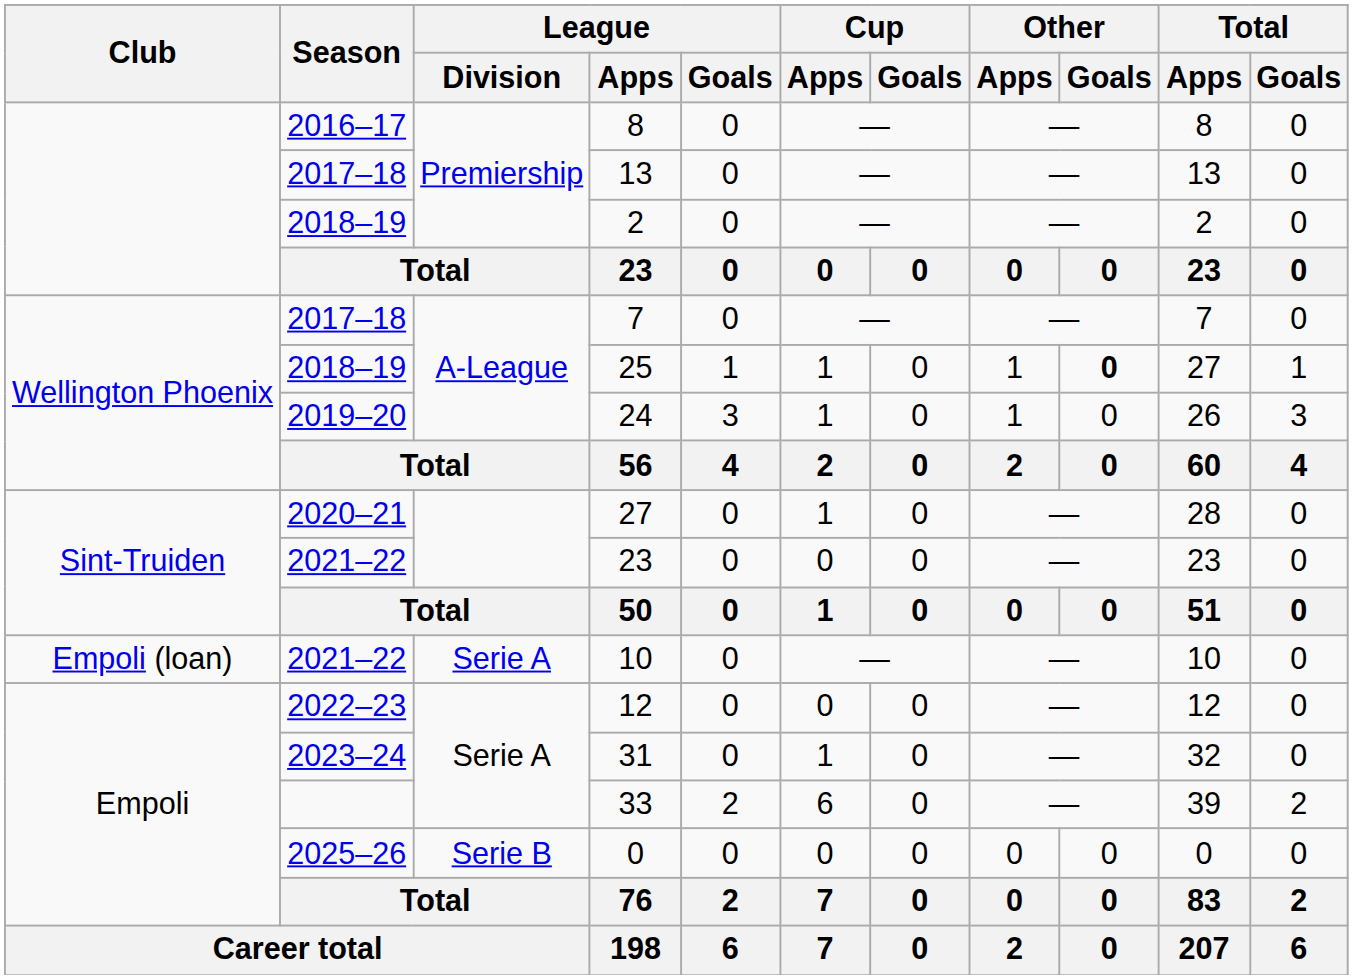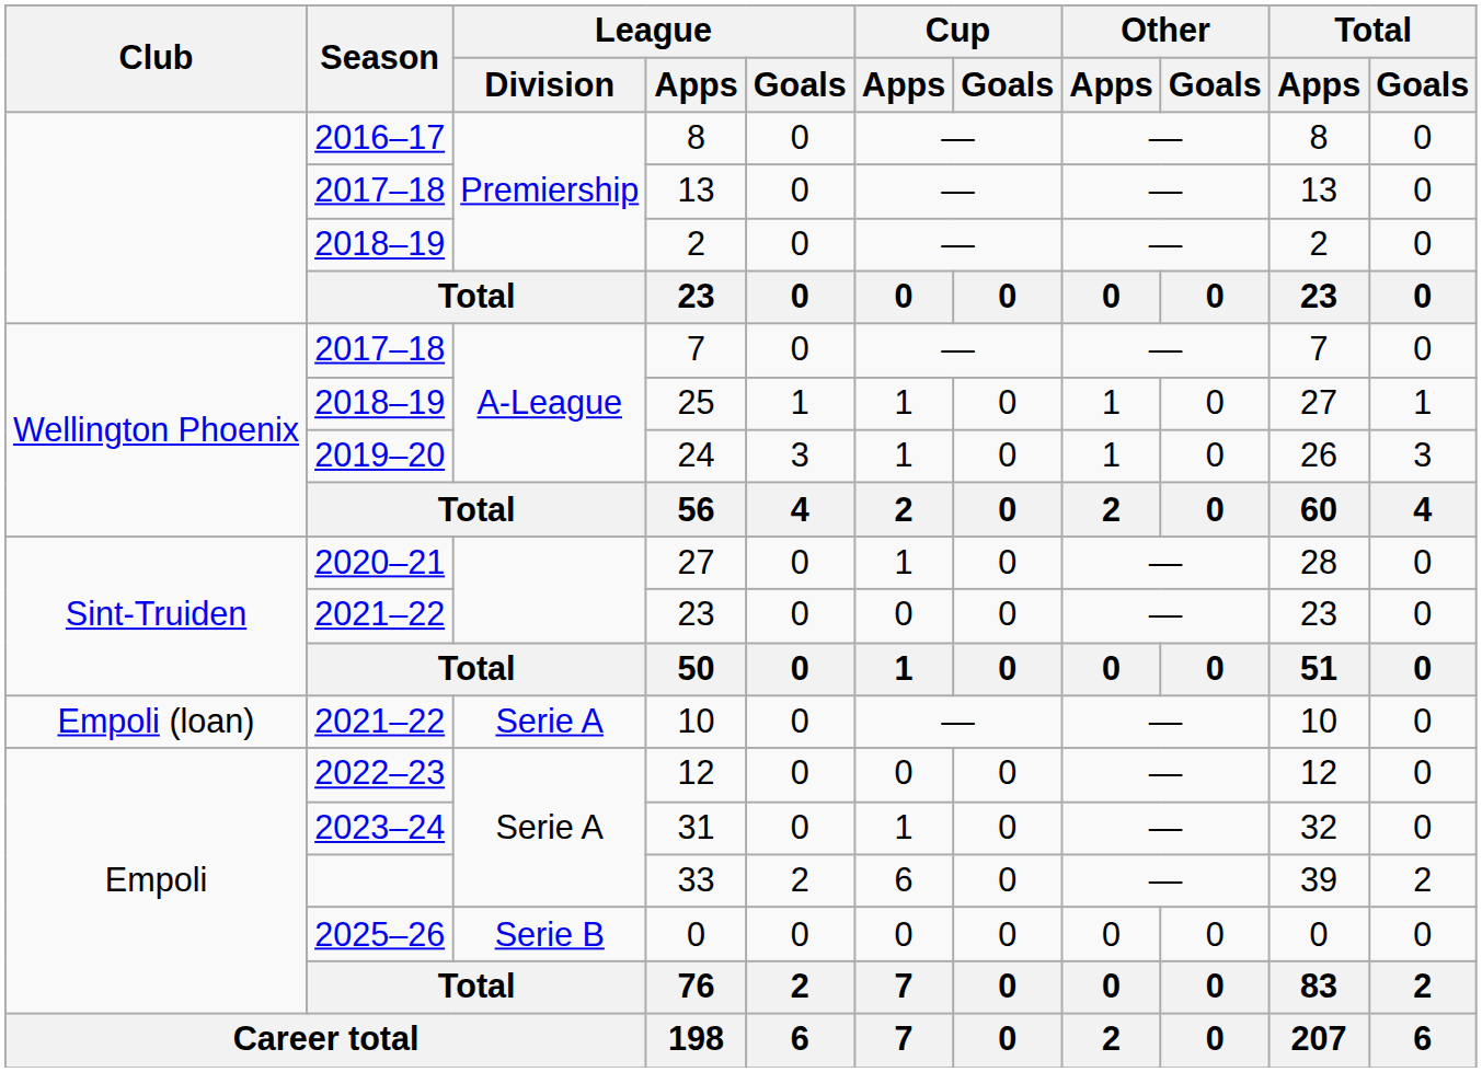25 | Other / Goals: bold -> normal
